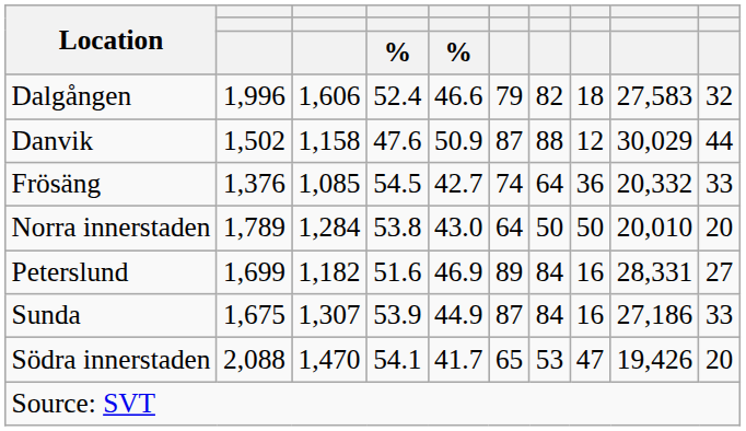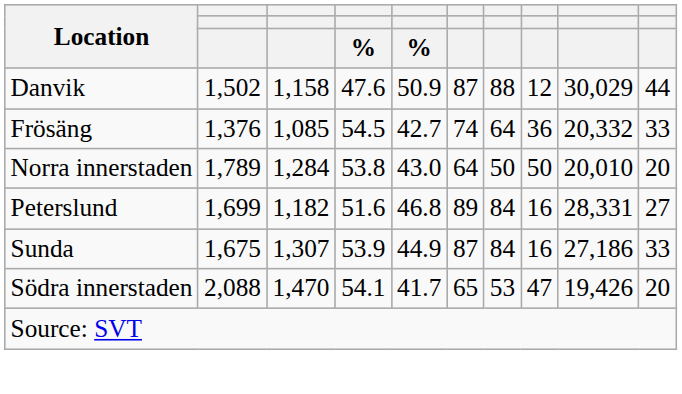- row: Dalgången | 1,996 | 1,606 | 52.4 | 46.6 | 79 | 82 | 18 | 27,583 | 32
Peterslund | column 5: 46.9 -> 46.8
